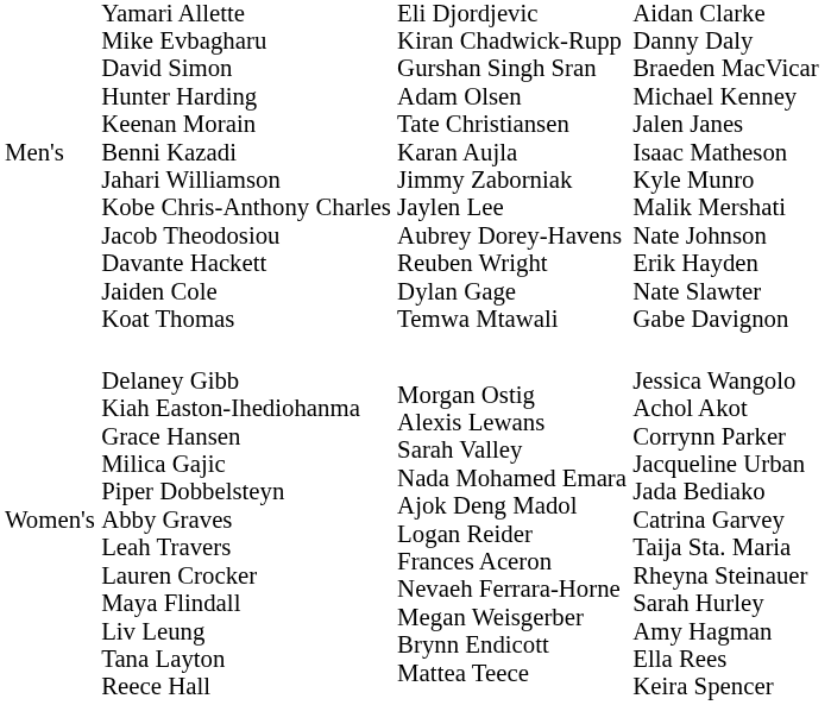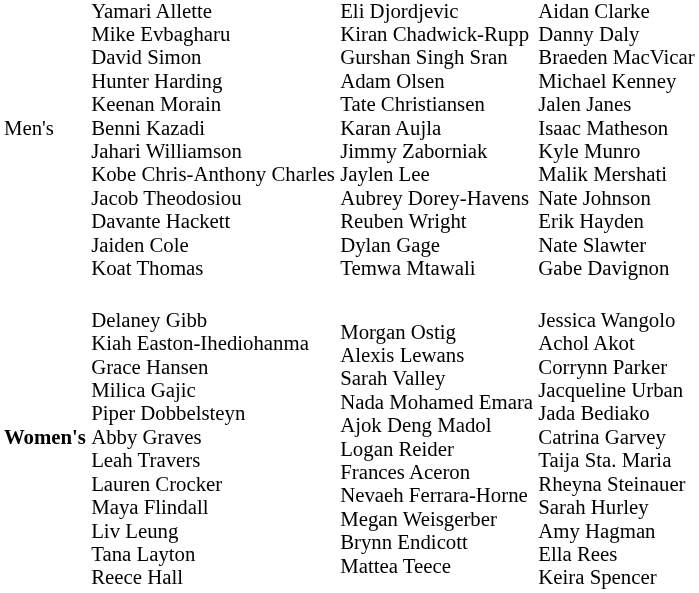Women's | column 1: normal -> bold
